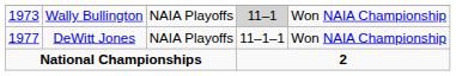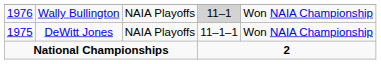Wally Bullington | column 1: 1973 -> 1976
DeWitt Jones | column 1: 1977 -> 1975
